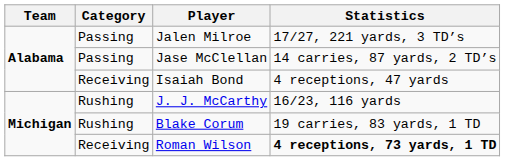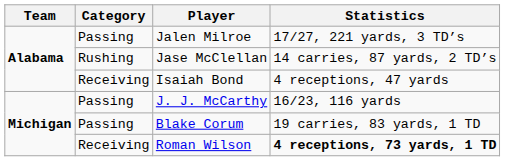Jase McClellan | Category: Passing -> Rushing
J. J. McCarthy | Category: Rushing -> Passing
Blake Corum | Category: Rushing -> Passing
